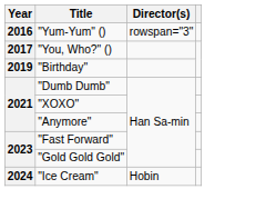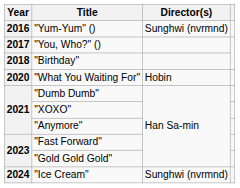"Yum-Yum" () | Director(s): rowspan="3" -> Sunghwi (nvrmnd)
"Birthday" | Year: 2019 -> 2018
+ row: 2020 | "What You Waiting For" | Hobin
"Ice Cream" | Director(s): Hobin -> Sunghwi (nvrmnd)
